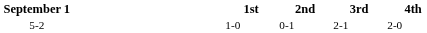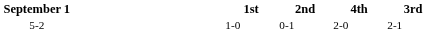columns swapped: 3rd <-> 4th
